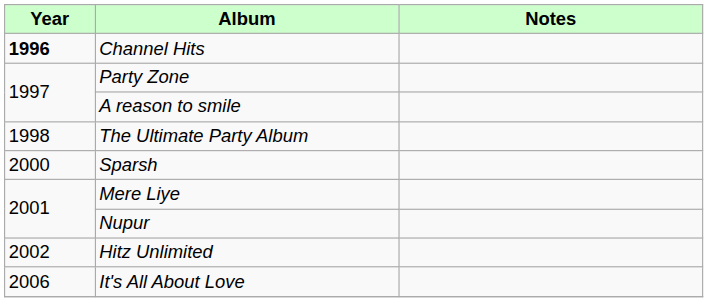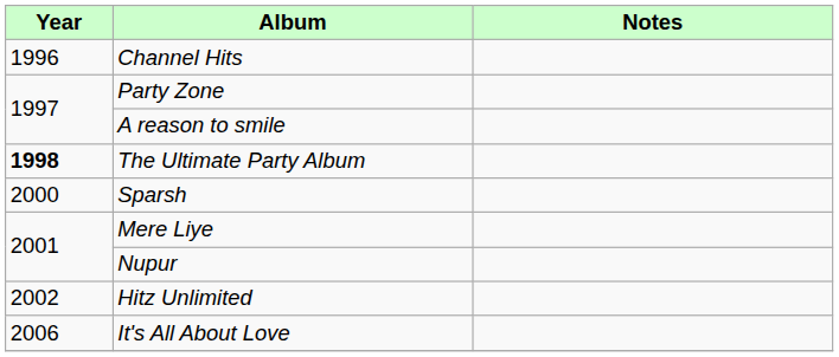Channel Hits | Year: bold -> normal
The Ultimate Party Album | Year: normal -> bold
